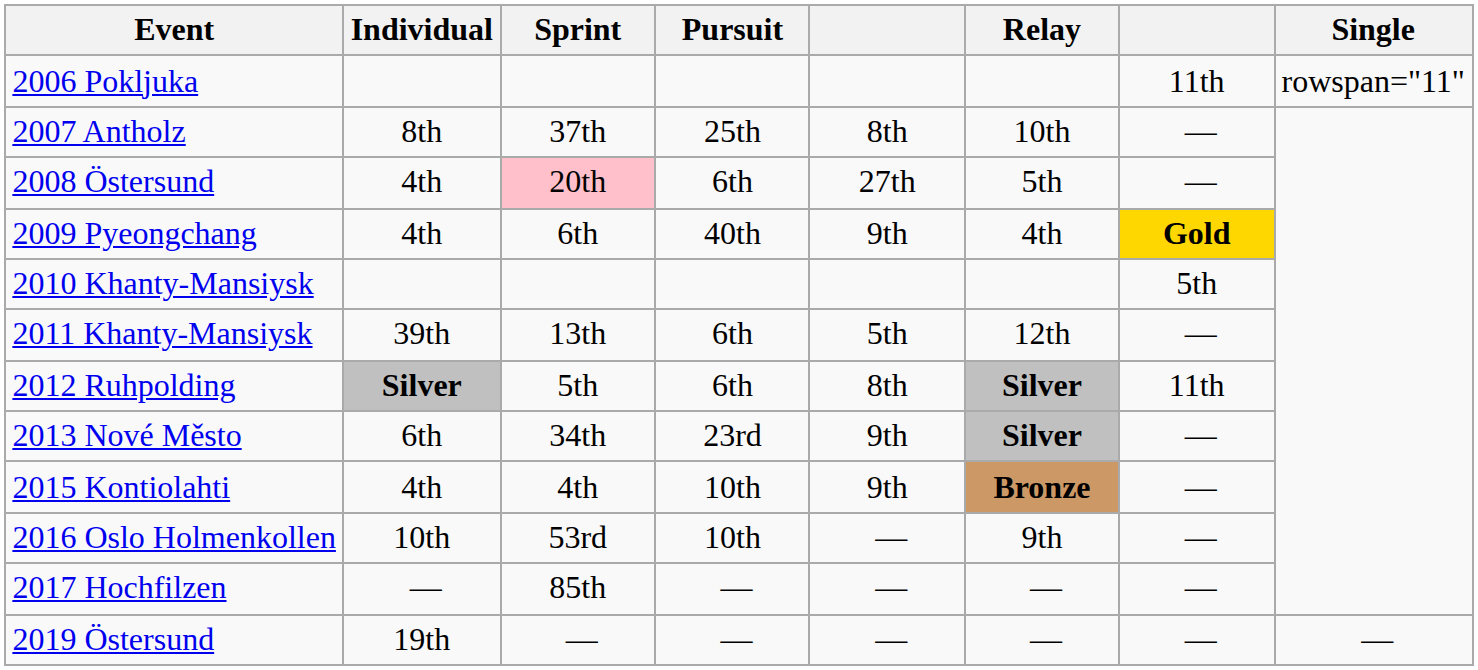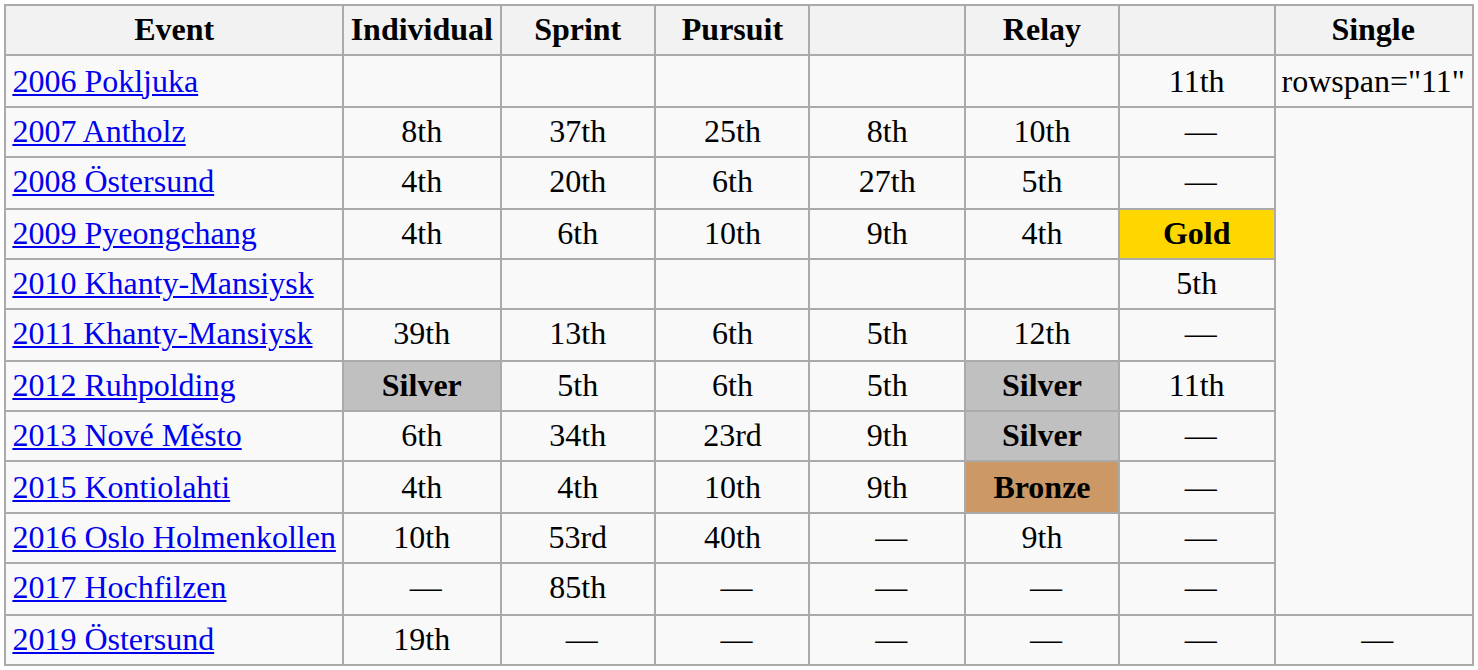2008 Östersund | Sprint: pink background -> no background
2009 Pyeongchang | Pursuit: 40th -> 10th
2012 Ruhpolding | column 5: 8th -> 5th
2016 Oslo Holmenkollen | Pursuit: 10th -> 40th
